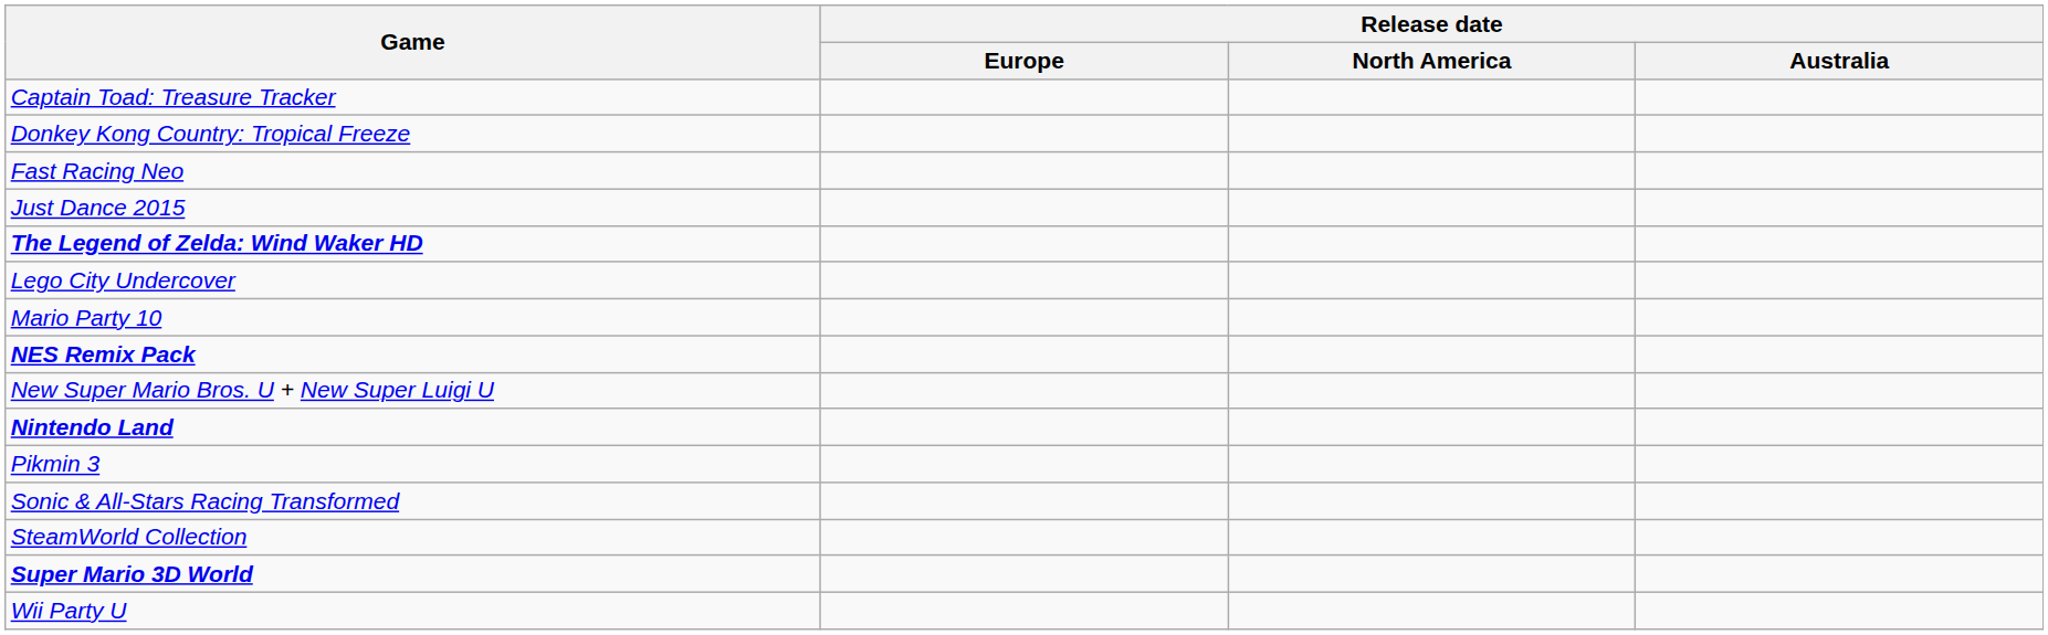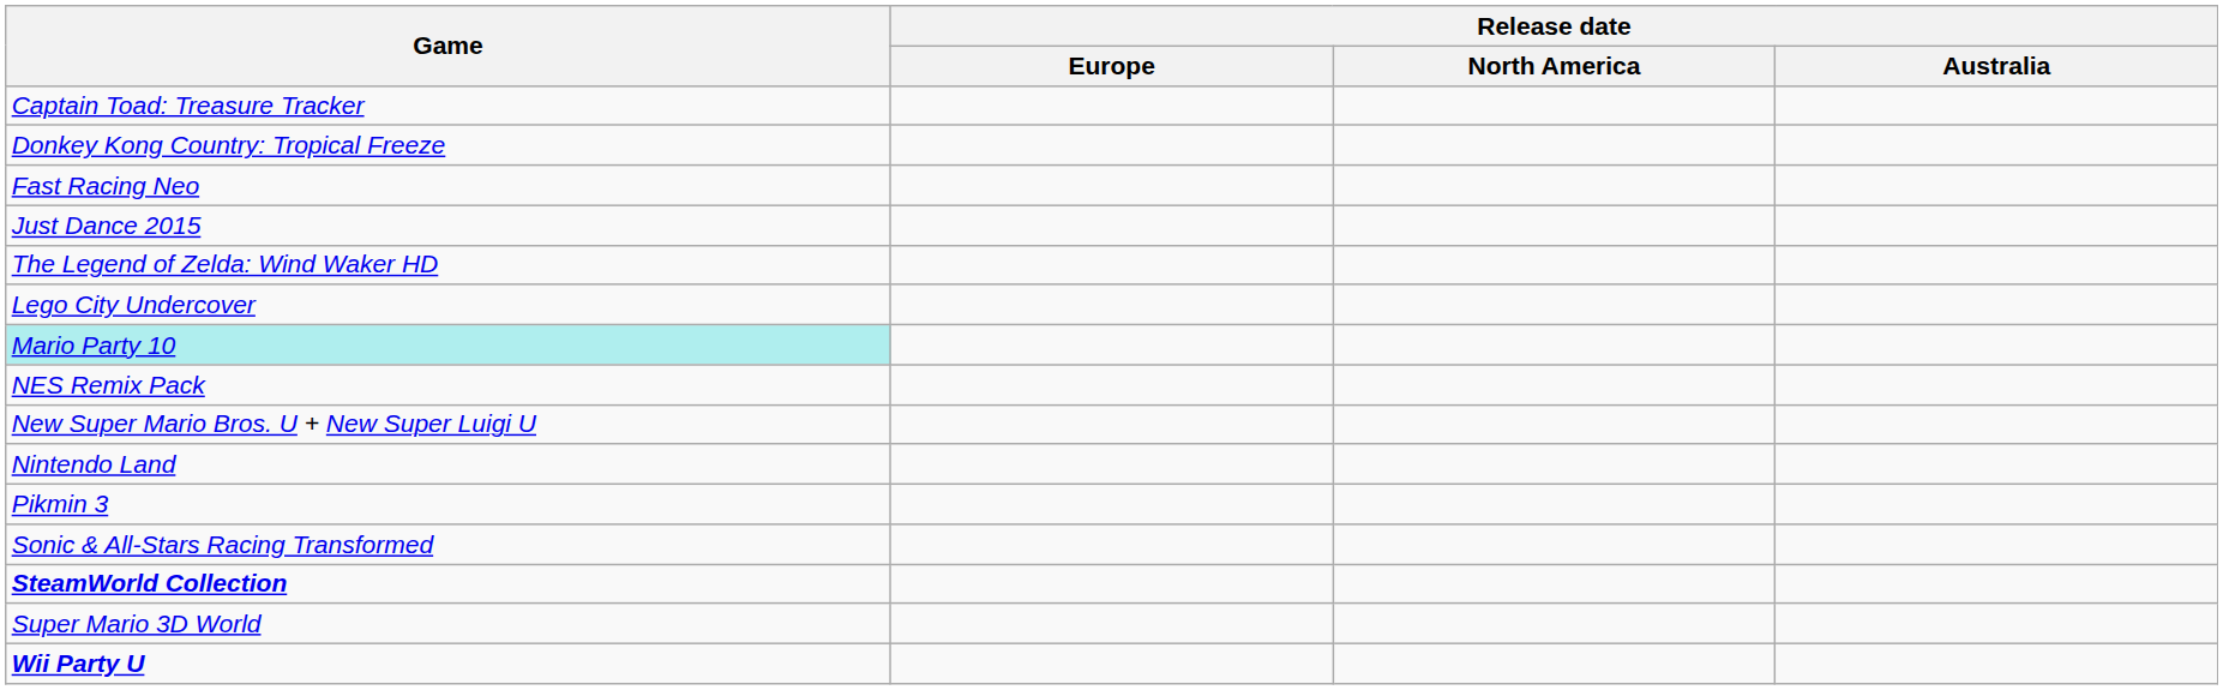The Legend of Zelda: Wind Waker HD | Game: bold -> normal
Mario Party 10 | Game: no background -> paleturquoise background
NES Remix Pack | Game: bold -> normal
Nintendo Land | Game: bold -> normal
SteamWorld Collection | Game: normal -> bold
Super Mario 3D World | Game: bold -> normal
Wii Party U | Game: normal -> bold
